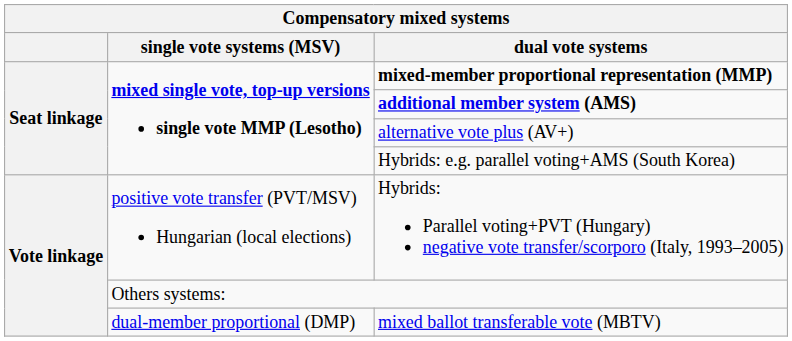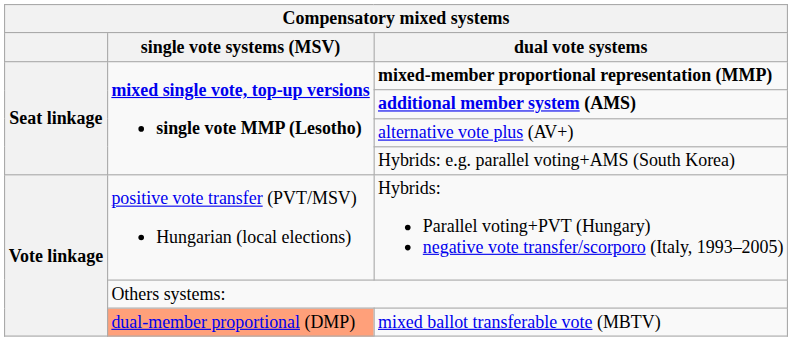mixed ballot transferable vote (MBTV) | single vote systems (MSV): no background -> lightsalmon background
